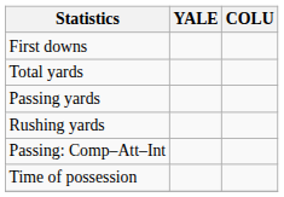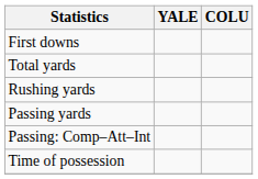rows swapped: Rushing yards <-> Passing yards
